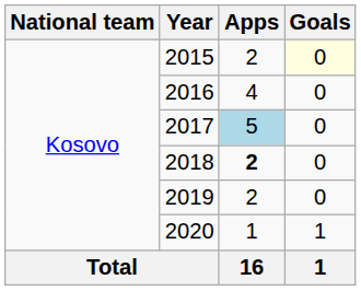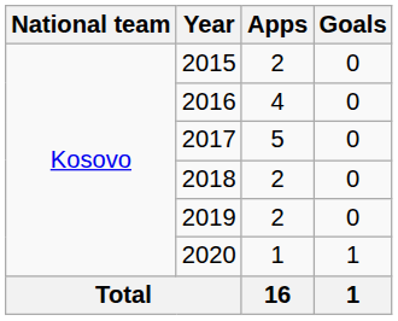2015 | Goals: lightyellow background -> no background
2017 | Apps: lightblue background -> no background
2018 | Apps: bold -> normal
